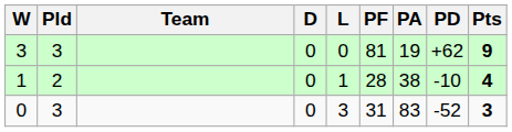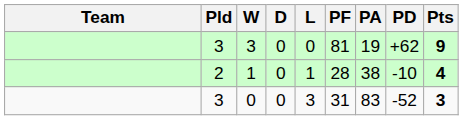columns swapped: Team <-> W
